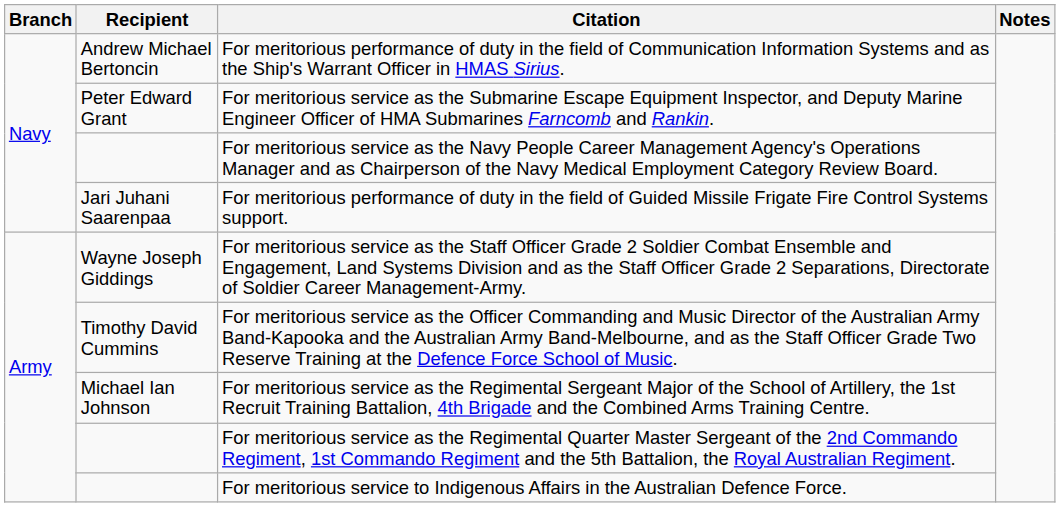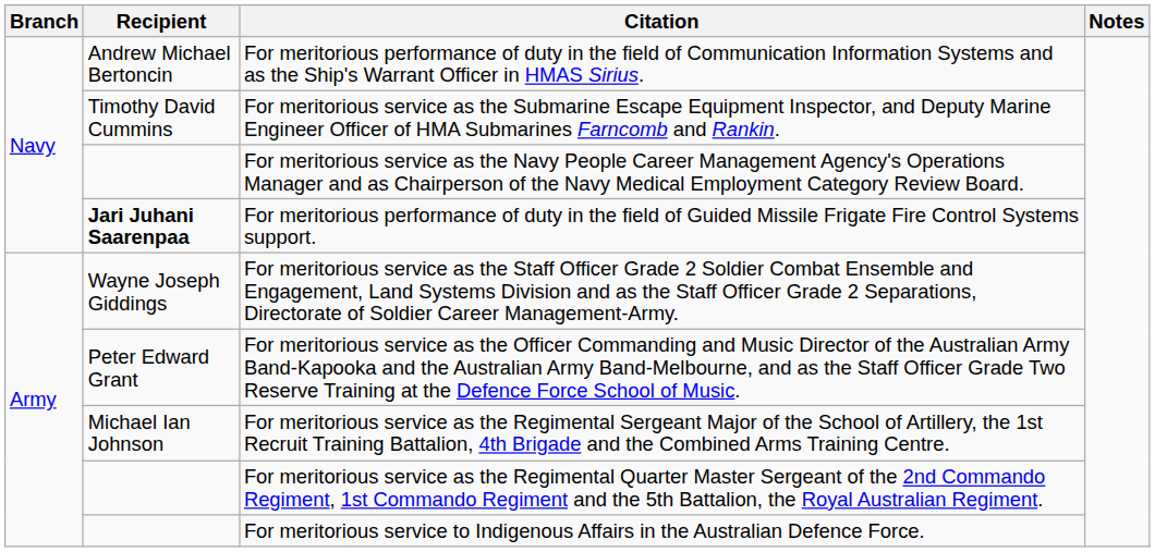row 3 | Recipient: Peter Edward Grant -> Timothy David Cummins
row 5 | Recipient: normal -> bold
row 7 | Recipient: Timothy David Cummins -> Peter Edward Grant
